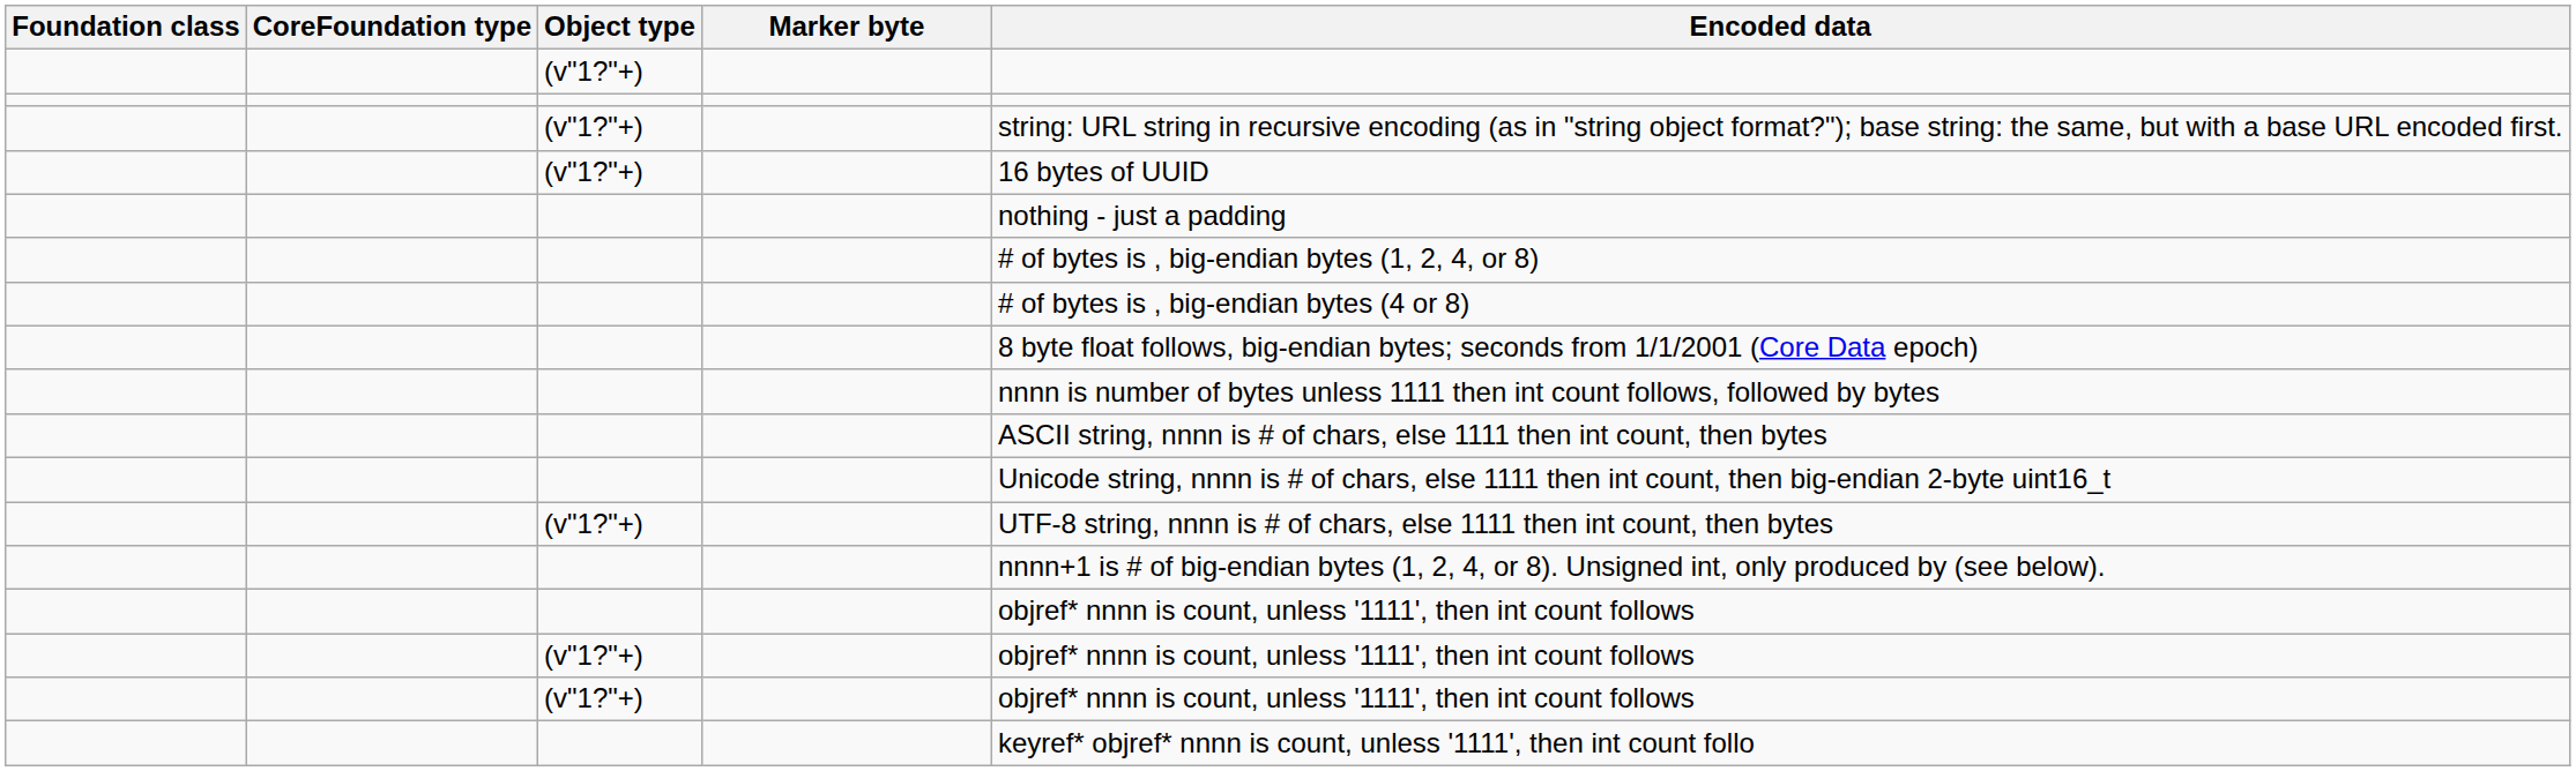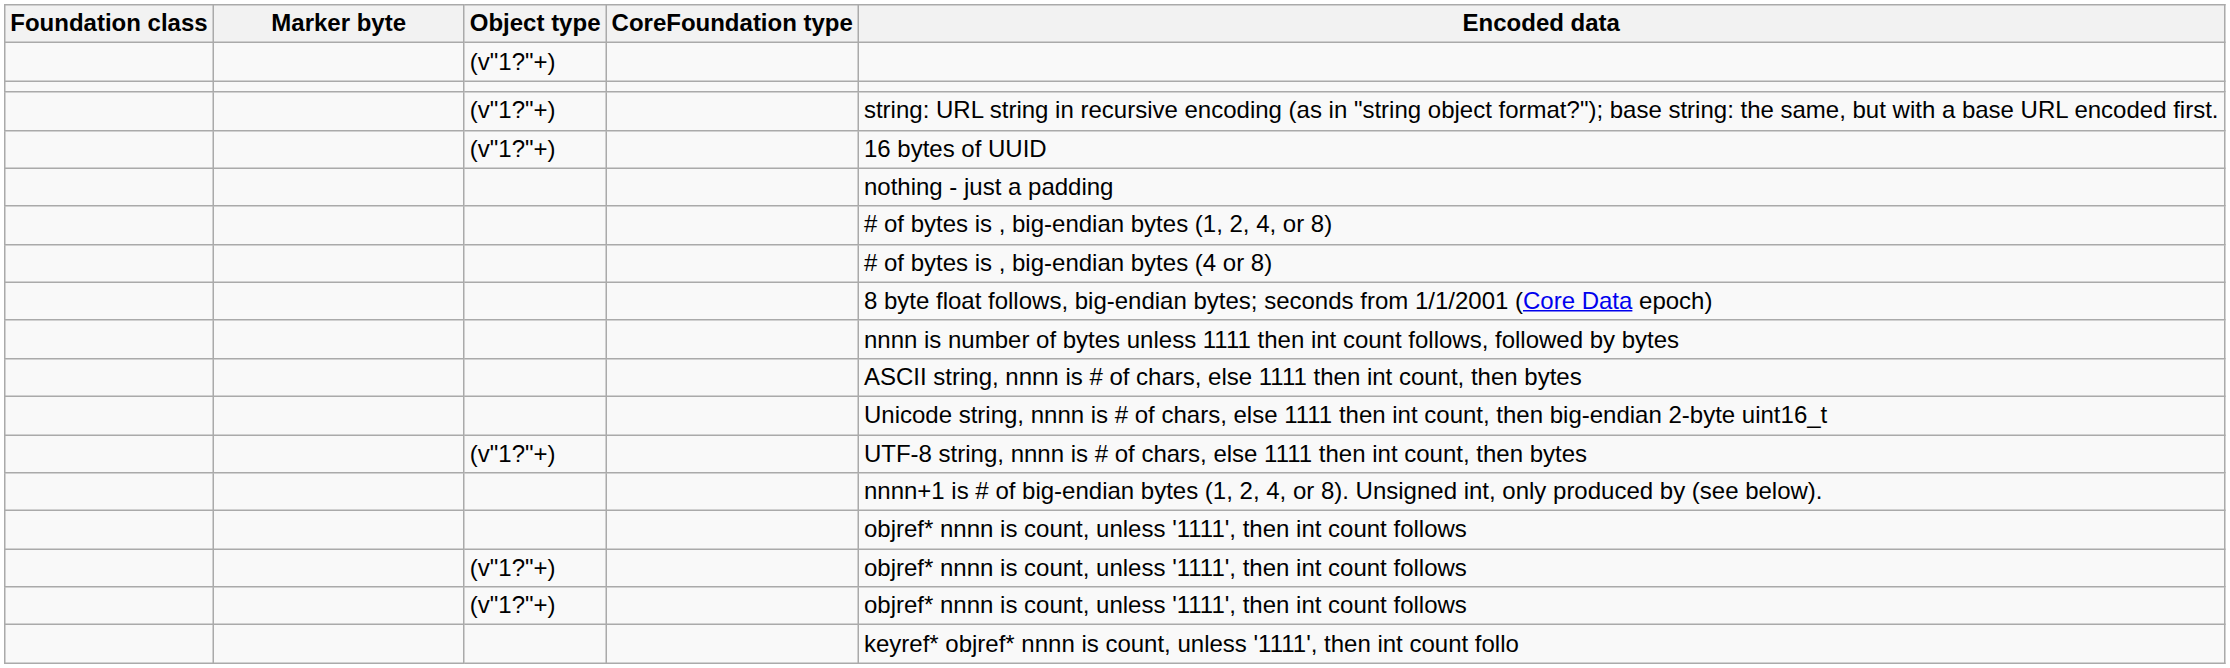columns swapped: CoreFoundation type <-> Marker byte
